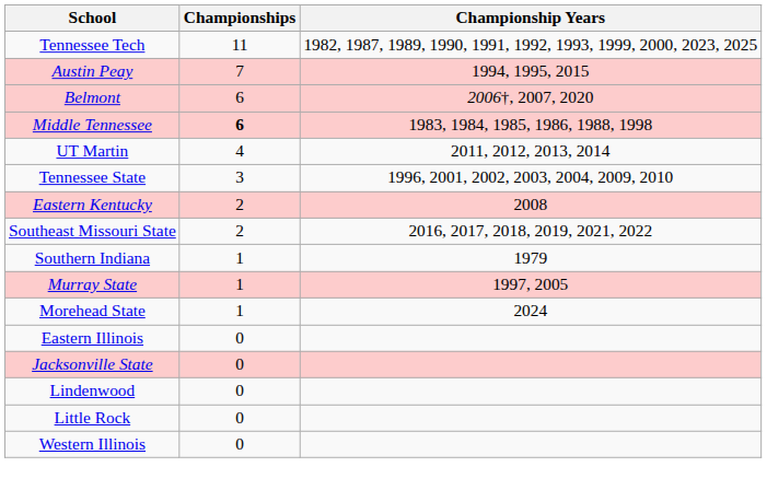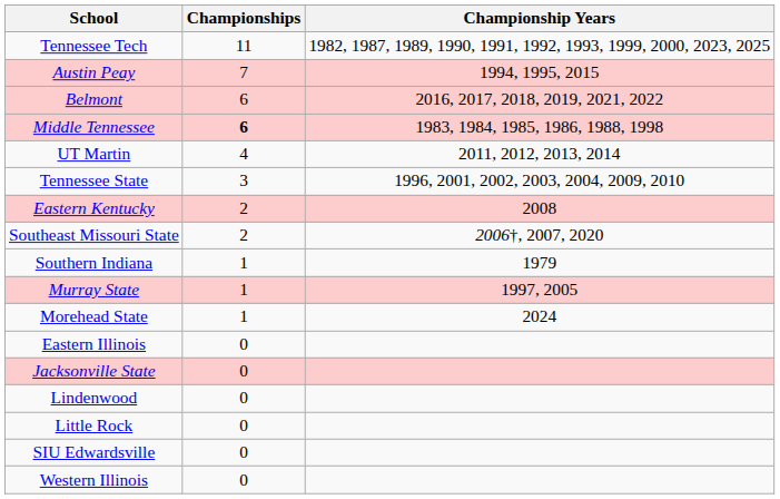Belmont | Championship Years: 2006†, 2007, 2020 -> 2016, 2017, 2018, 2019, 2021, 2022
Southeast Missouri State | Championship Years: 2016, 2017, 2018, 2019, 2021, 2022 -> 2006†, 2007, 2020
+ row: SIU Edwardsville | 0
